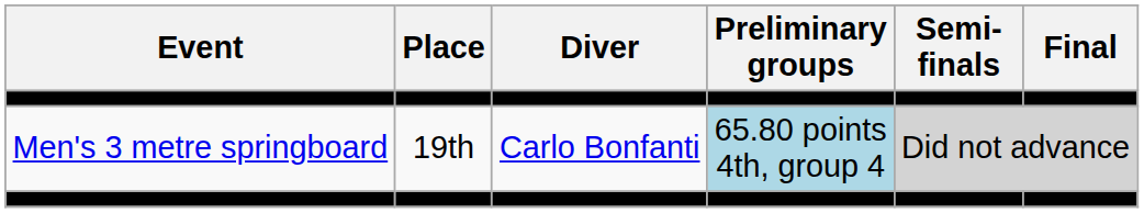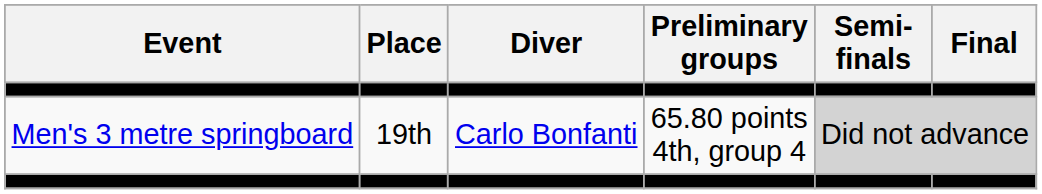Men's 3 metre springboard | Preliminary groups: lightblue background -> no background
